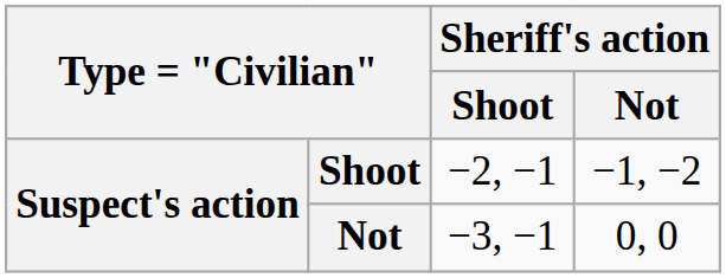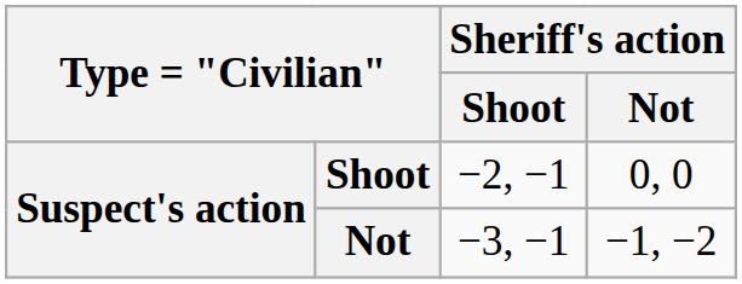row 3 | Sheriff's action / Not: −1, −2 -> 0, 0
row 4 | Sheriff's action / Not: 0, 0 -> −1, −2
